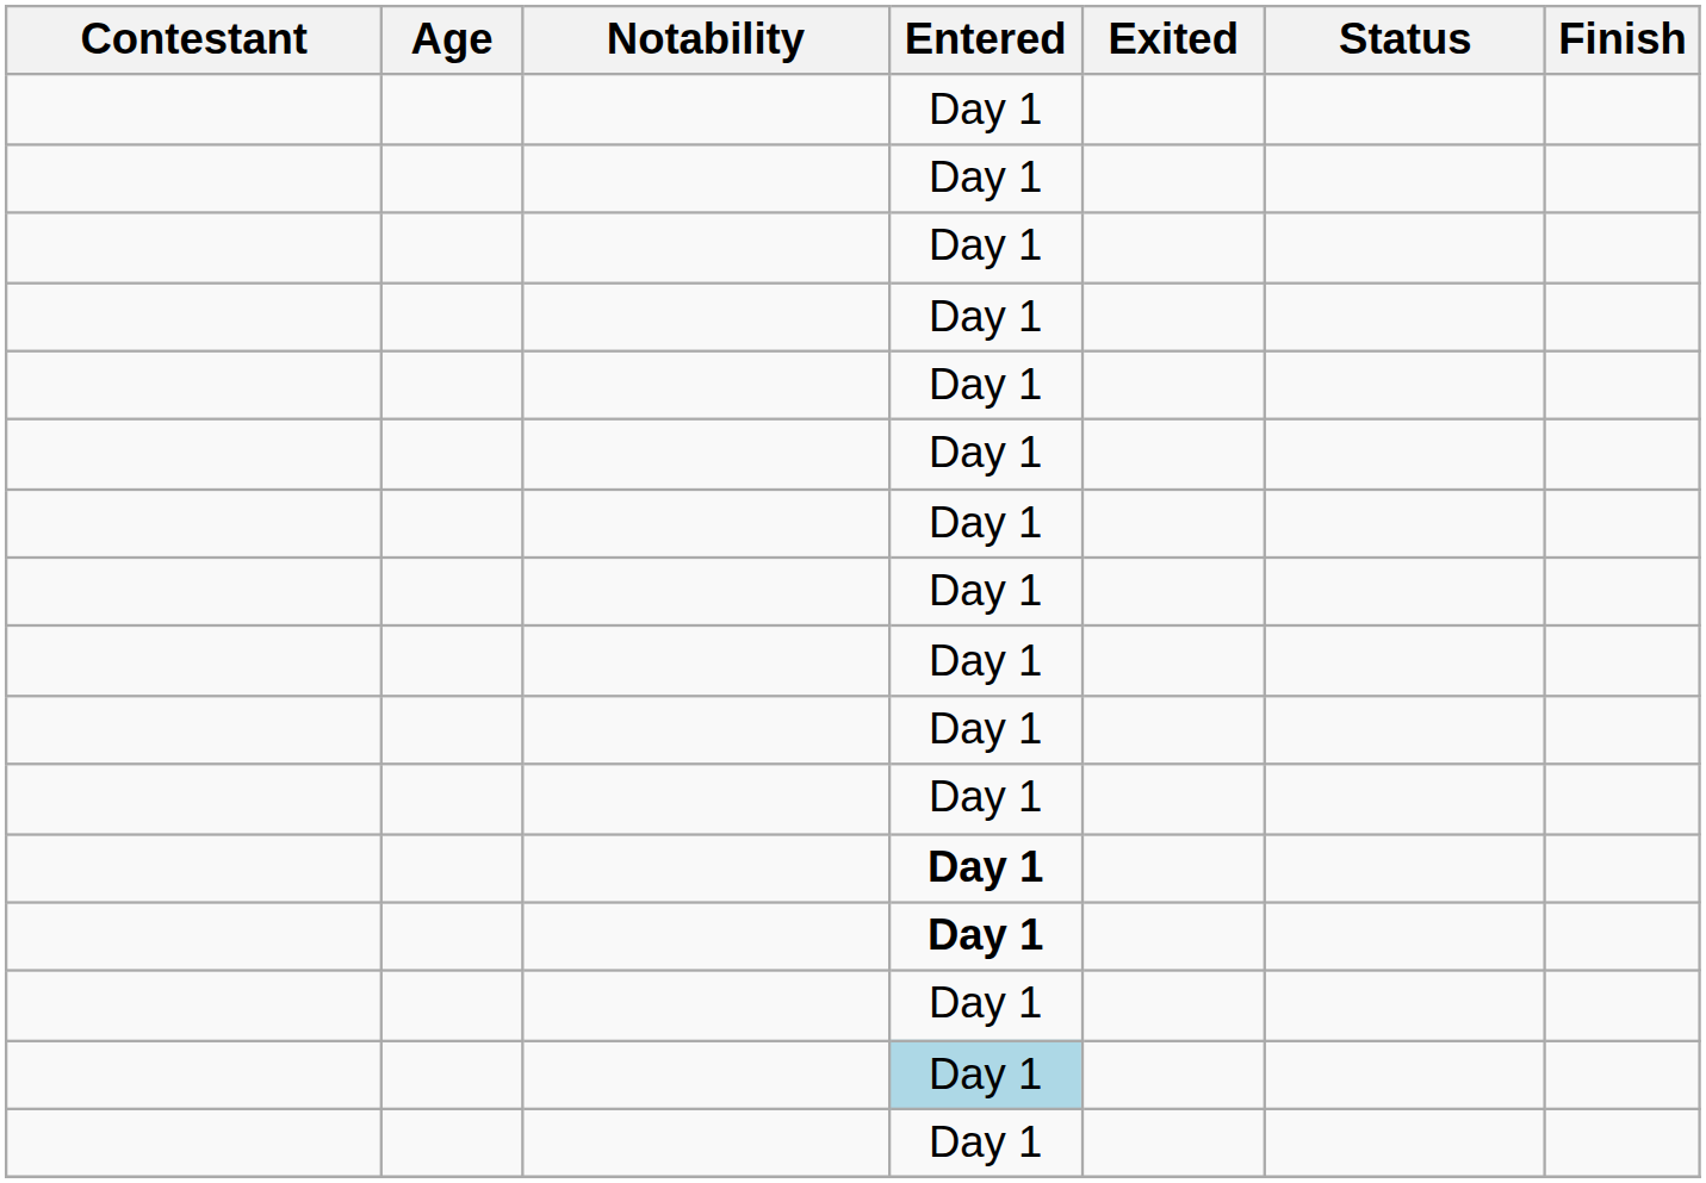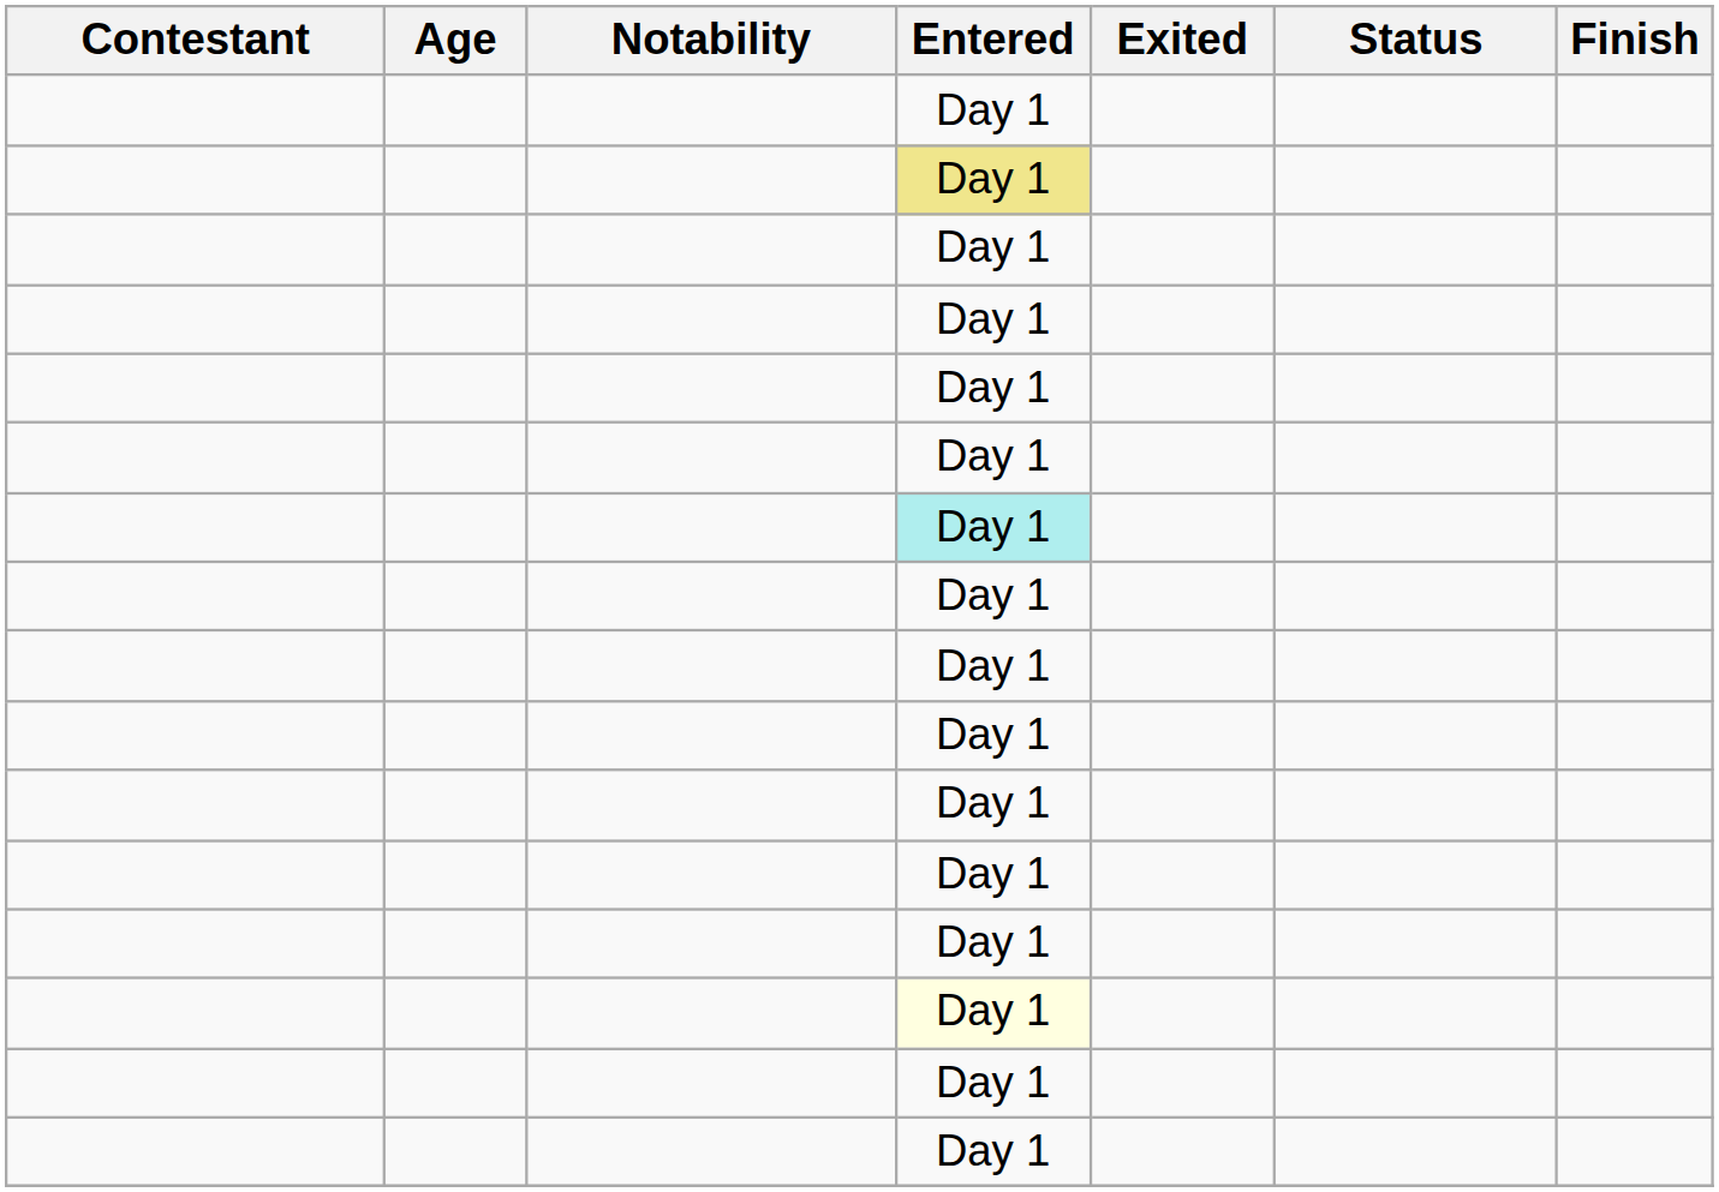row 3 | Entered: no background -> khaki background
row 8 | Entered: no background -> paleturquoise background
row 13 | Entered: bold -> normal
row 14 | Entered: bold -> normal
row 15 | Entered: no background -> lightyellow background
row 16 | Entered: lightblue background -> no background
